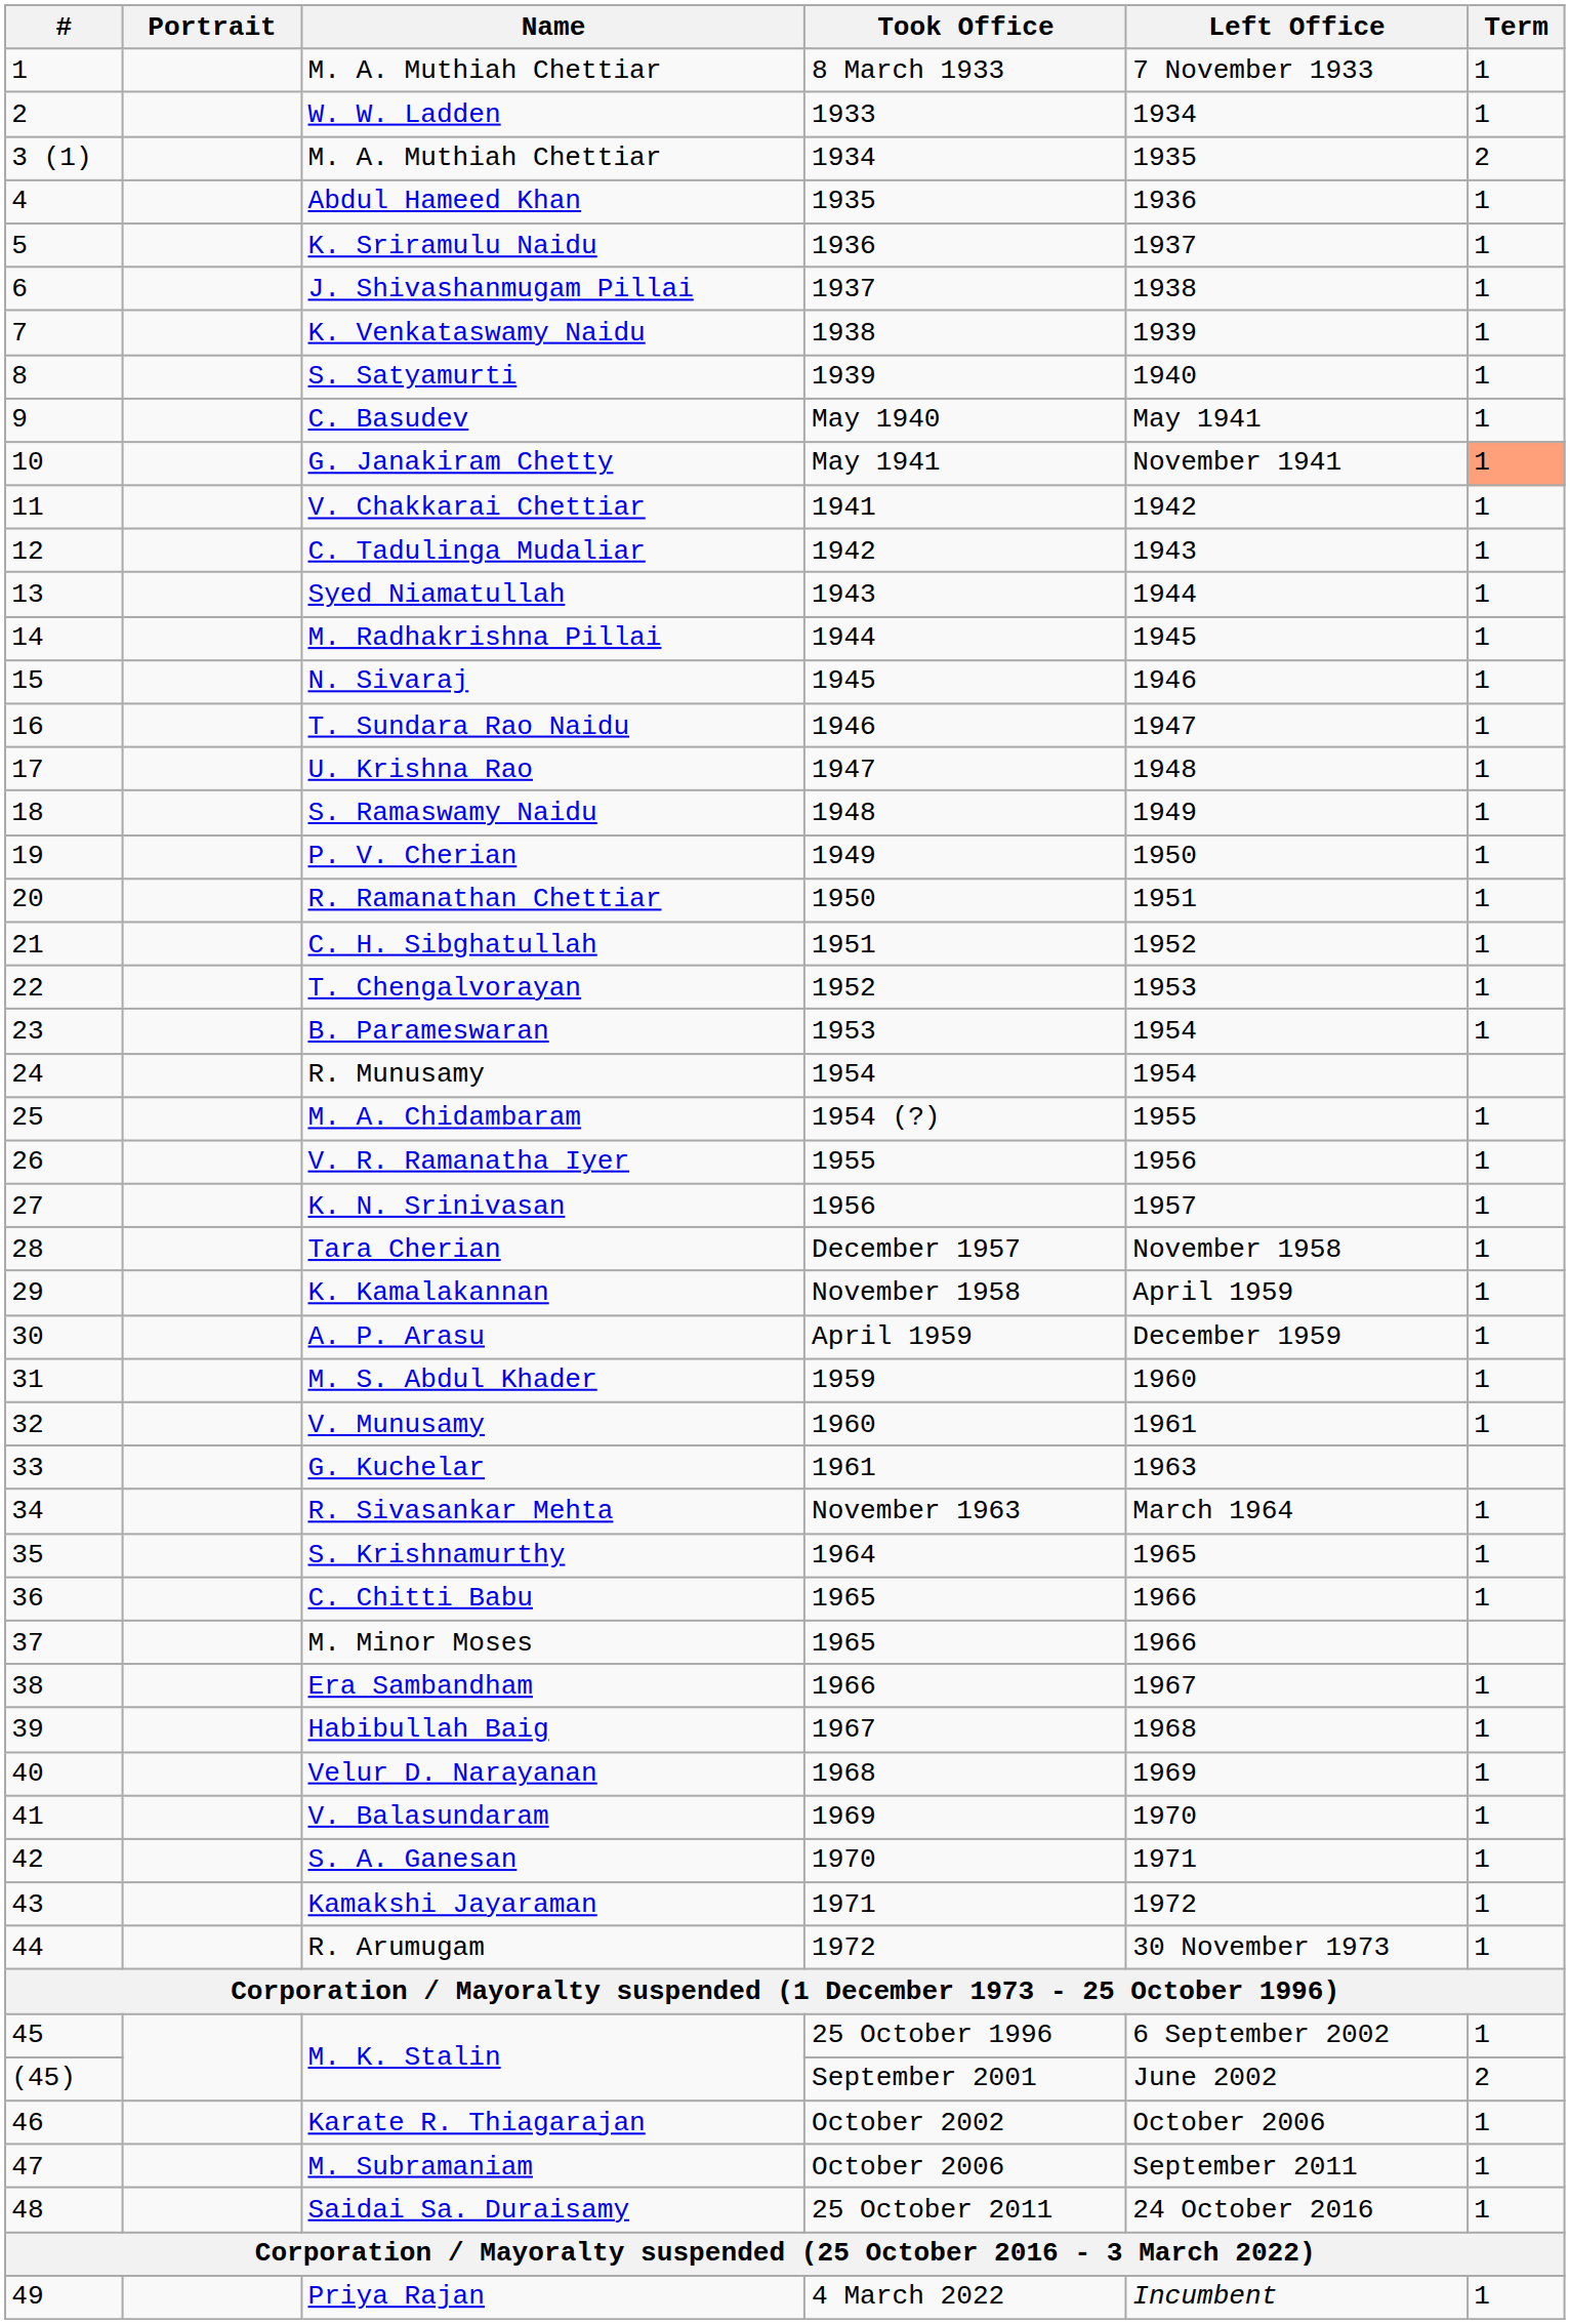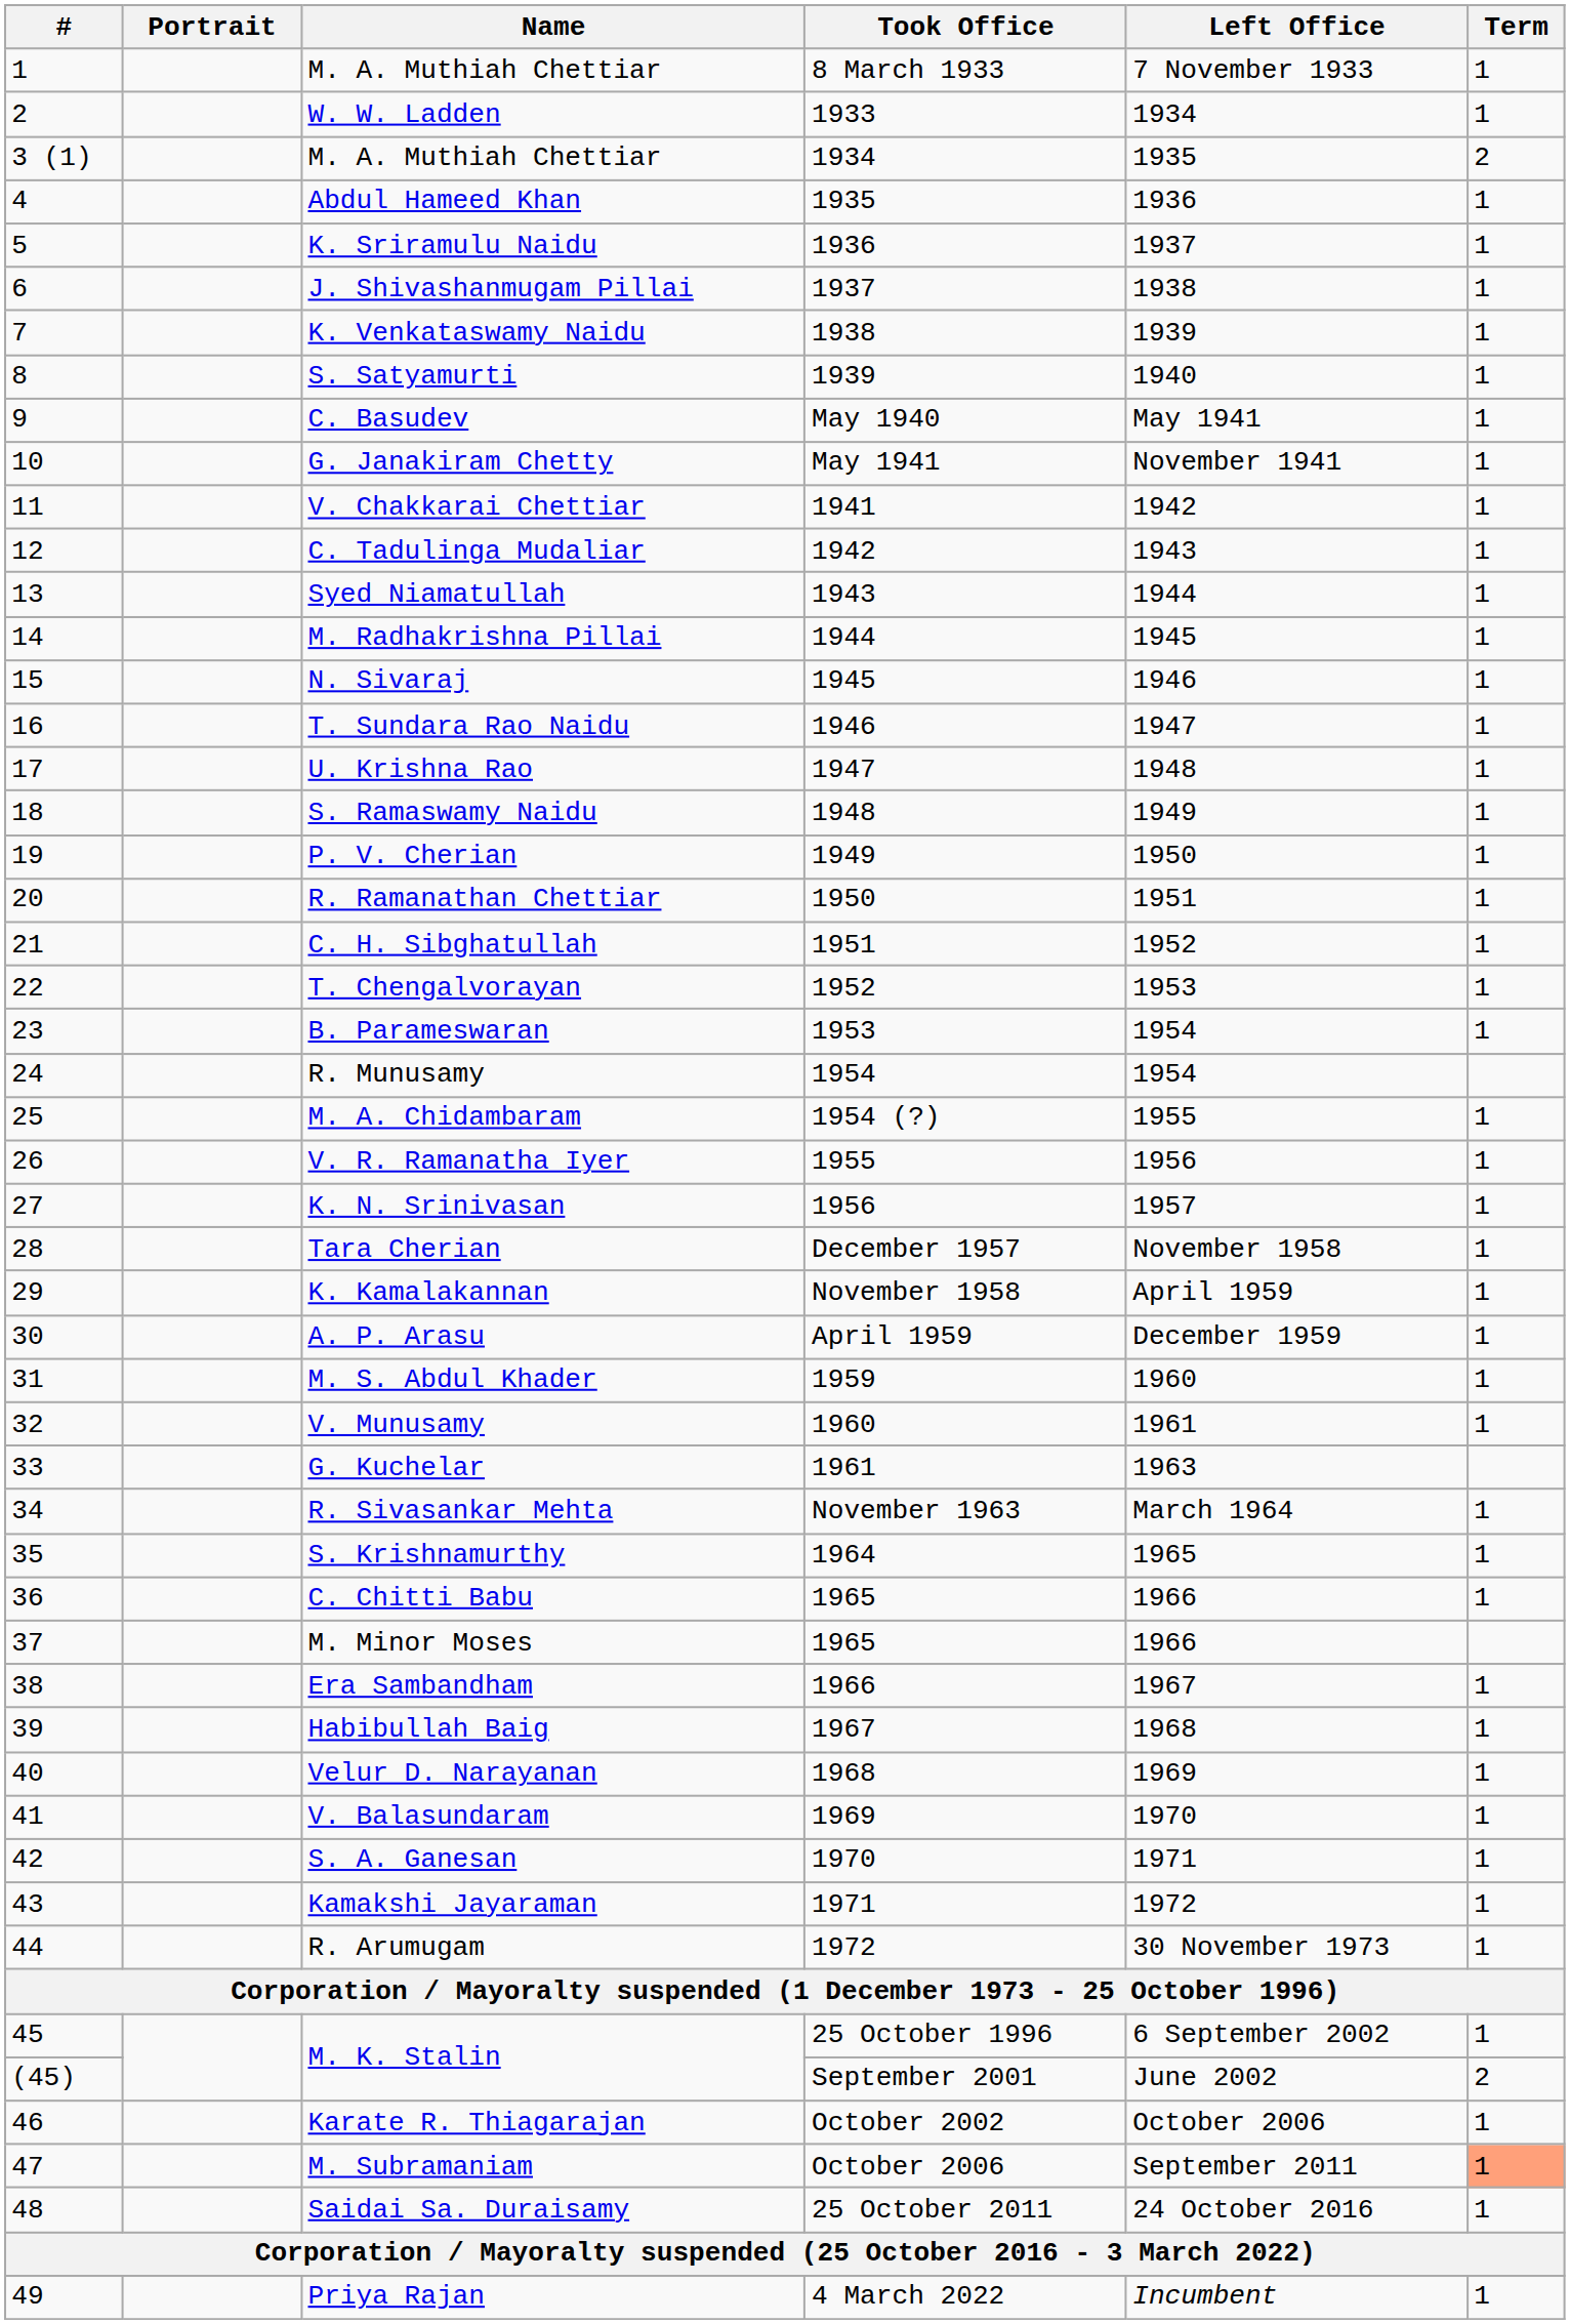G. Janakiram Chetty | Term: lightsalmon background -> no background
M. Subramaniam | Term: no background -> lightsalmon background
